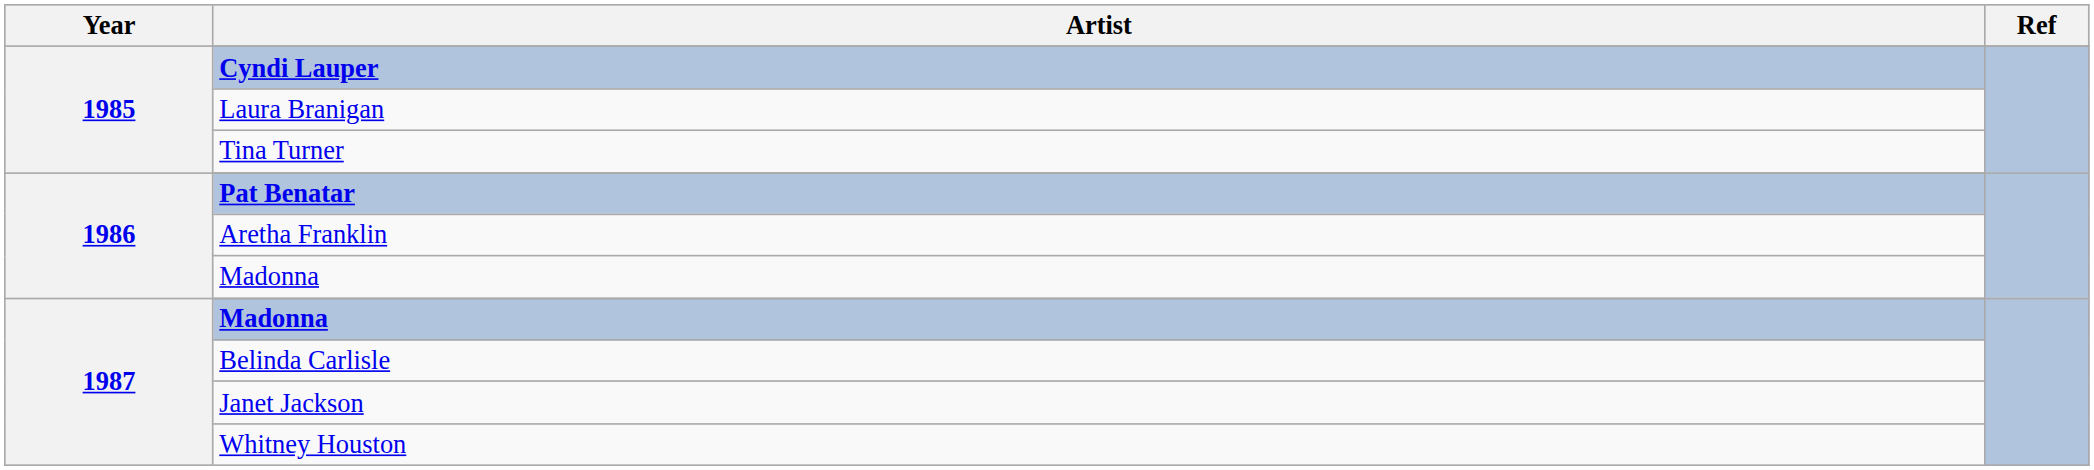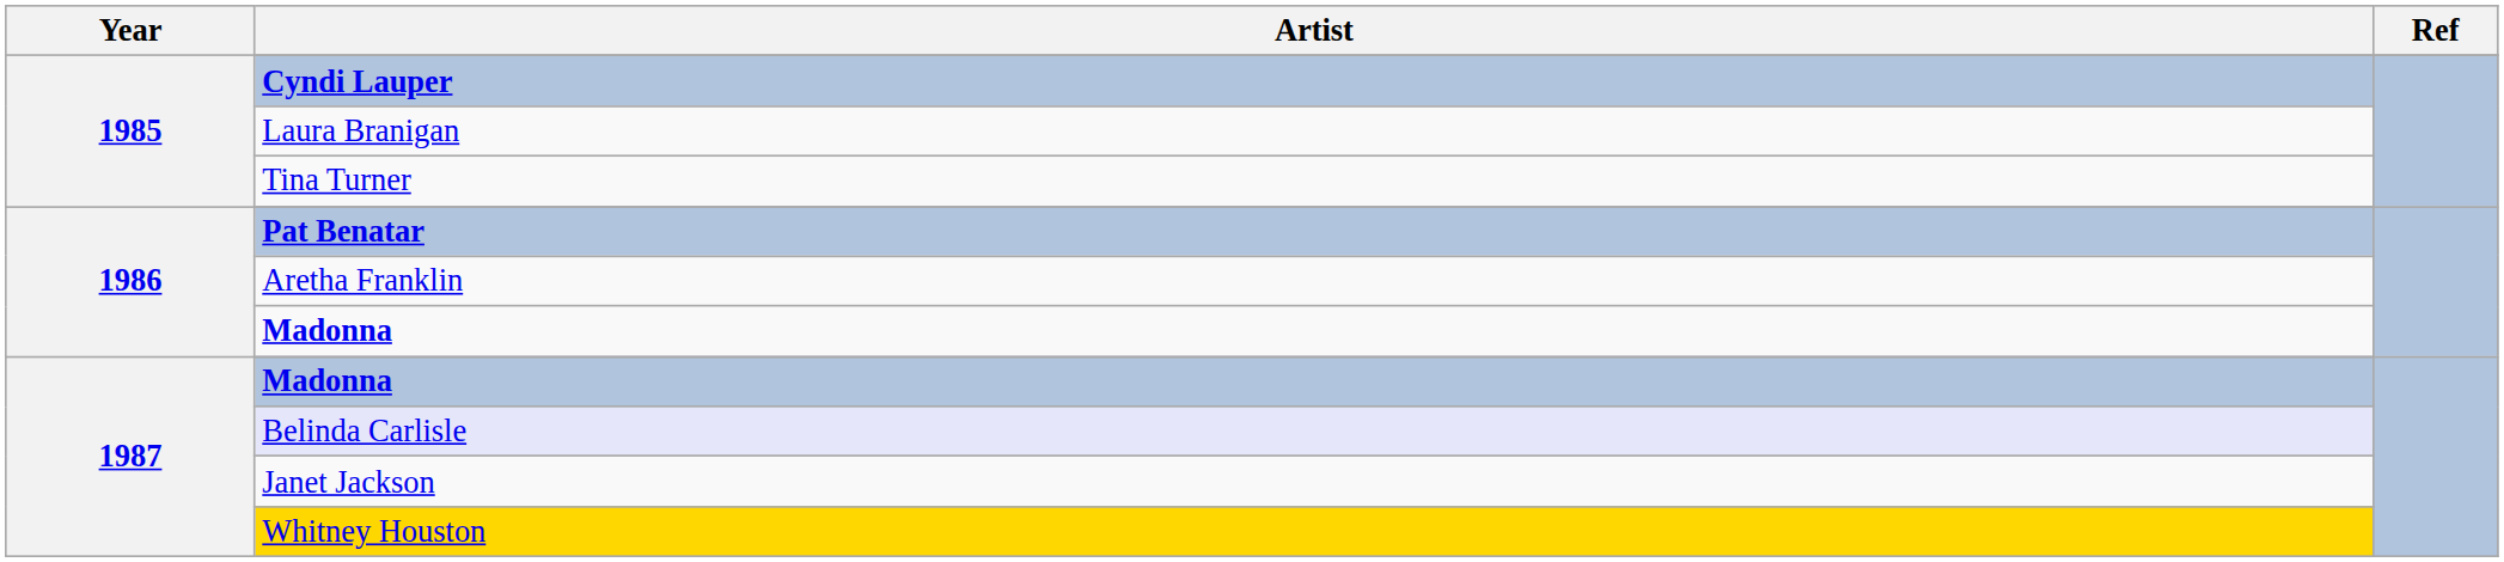1986 / Madonna | Artist: normal -> bold
Belinda Carlisle | Artist: no background -> lavender background
Whitney Houston | Artist: no background -> gold background
